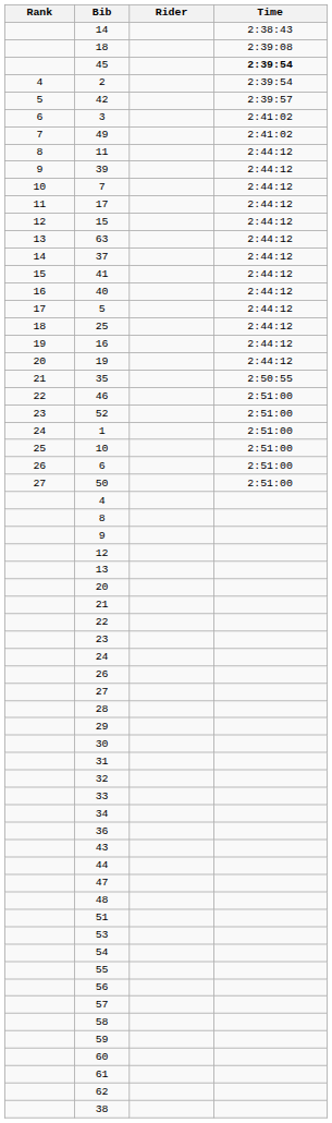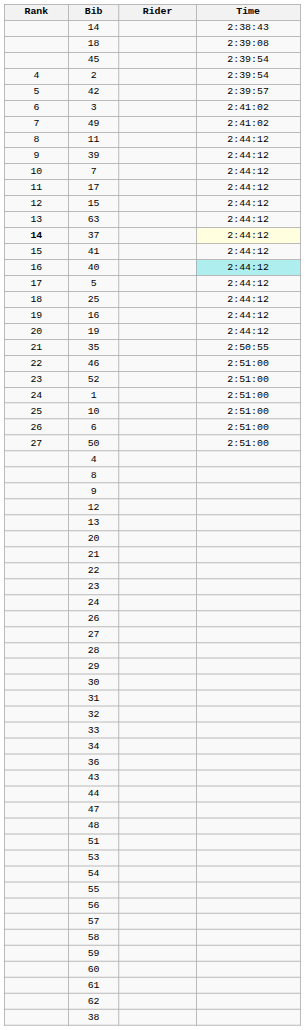45 | Time: bold -> normal
37 | Rank: normal -> bold
37 | Time: no background -> lightyellow background
40 | Time: no background -> paleturquoise background
